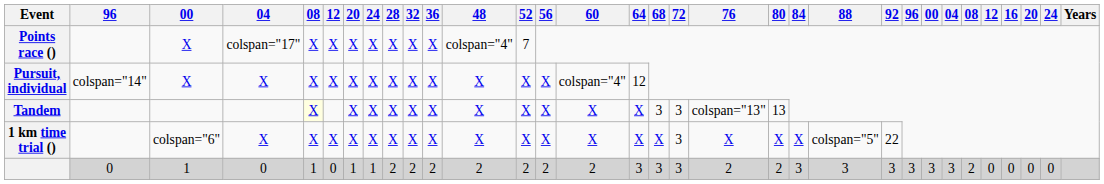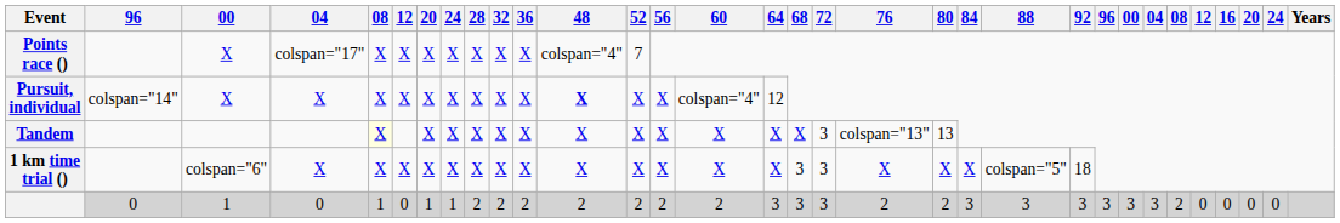Pursuit, individual | 48: normal -> bold
Tandem | 68: 3 -> X
1 km time trial () | 68: X -> 3
1 km time trial () | 92: 22 -> 18
